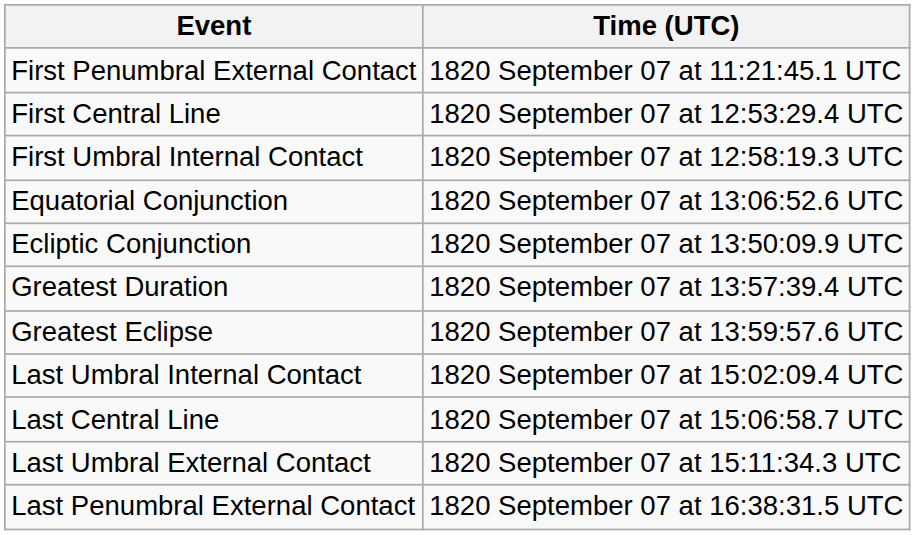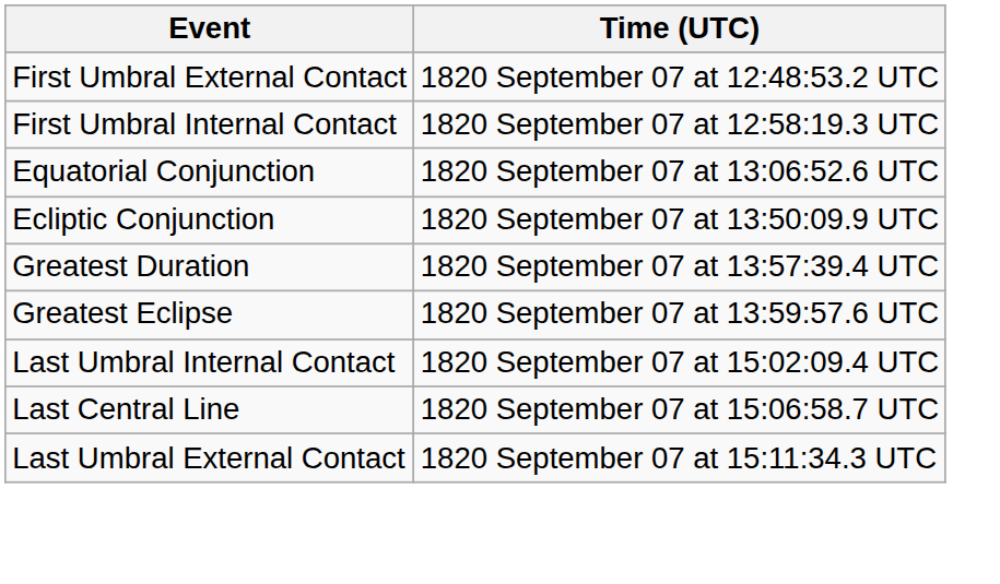- row: First Penumbral External Contact | 1820 September 07 at 11:21:45.1 UTC
+ row: First Umbral External Contact | 1820 September 07 at 12:48:53.2 UTC
- row: First Central Line | 1820 September 07 at 12:53:29.4 UTC
- row: Last Penumbral External Contact | 1820 September 07 at 16:38:31.5 UTC
